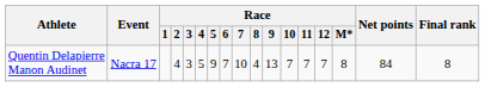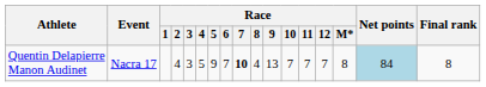Quentin Delapierre Manon Audinet | Race / 7: normal -> bold
Quentin Delapierre Manon Audinet | Net points: no background -> lightblue background
